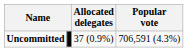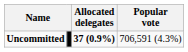Uncommitted | Allocated delegates: normal -> bold
